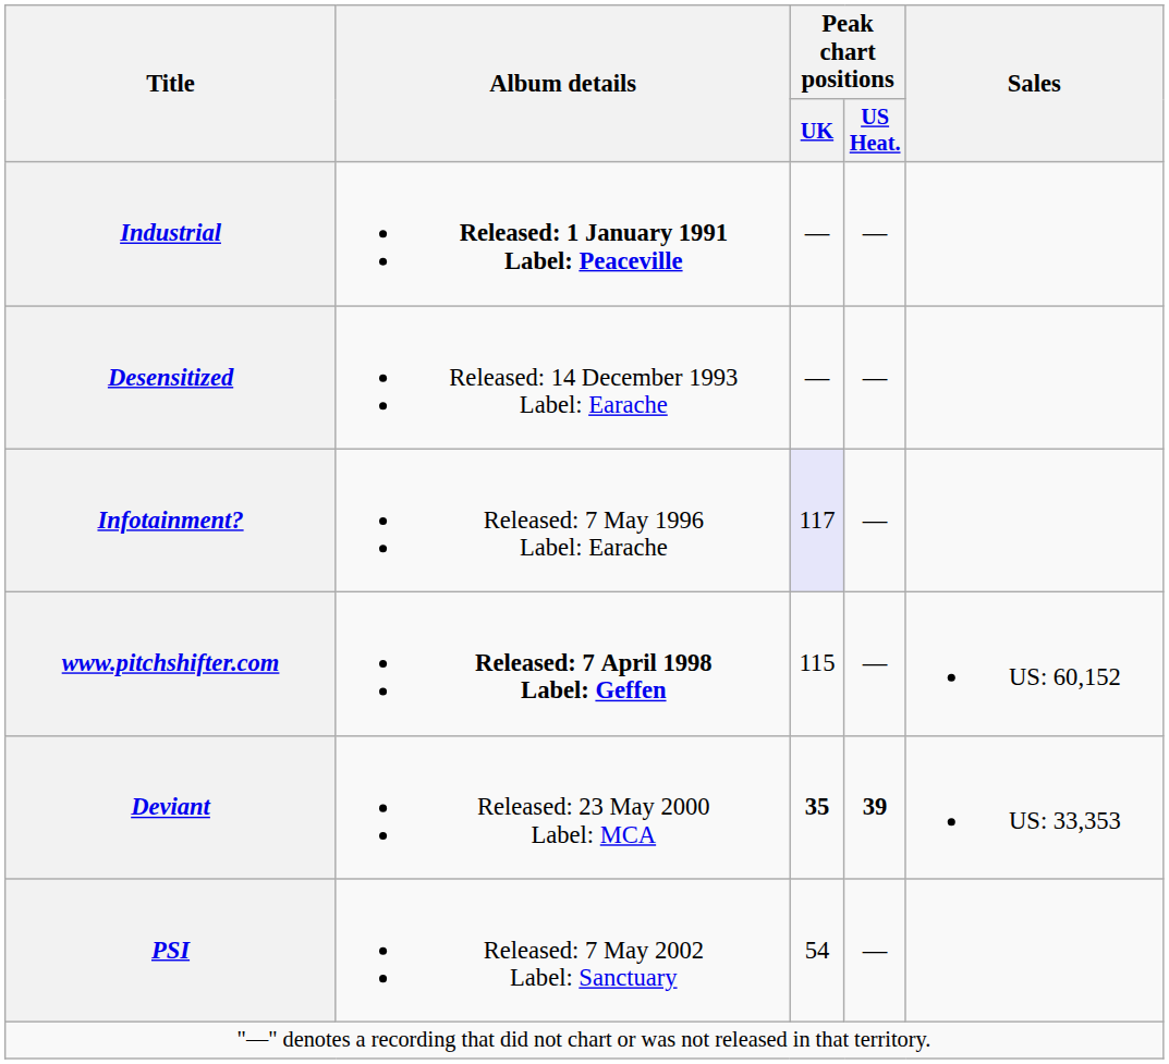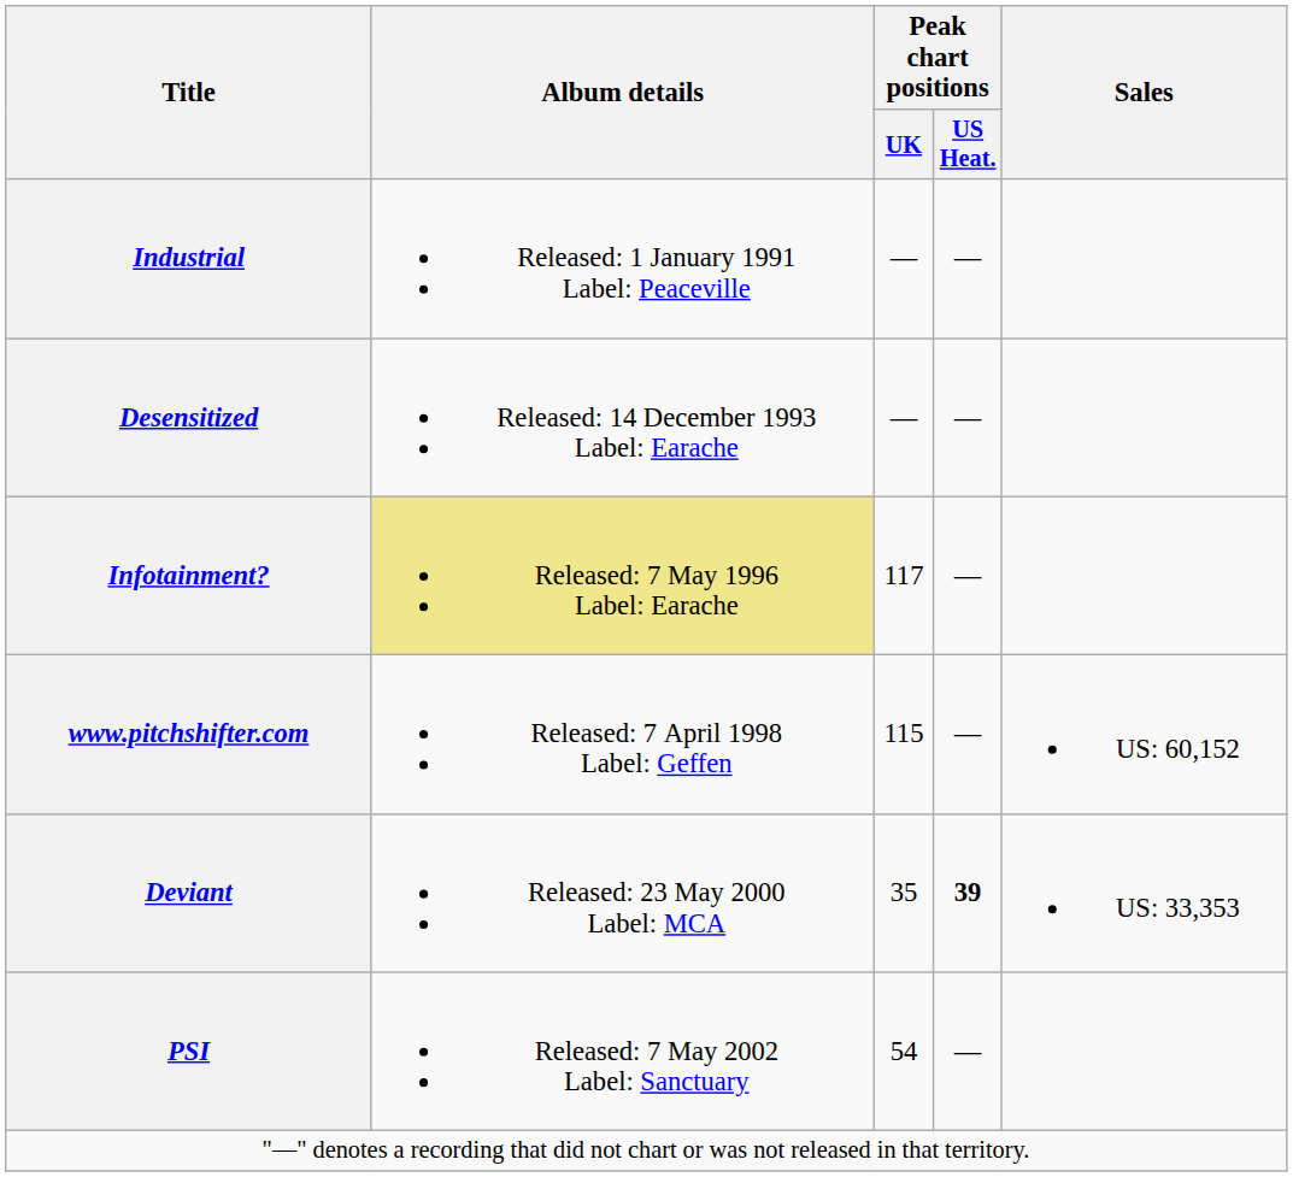Industrial | Album details: bold -> normal
Infotainment? | Album details: no background -> khaki background
Infotainment? | Peak chart positions / UK: lavender background -> no background
www.pitchshifter.com | Album details: bold -> normal
Deviant | Peak chart positions / UK: bold -> normal
